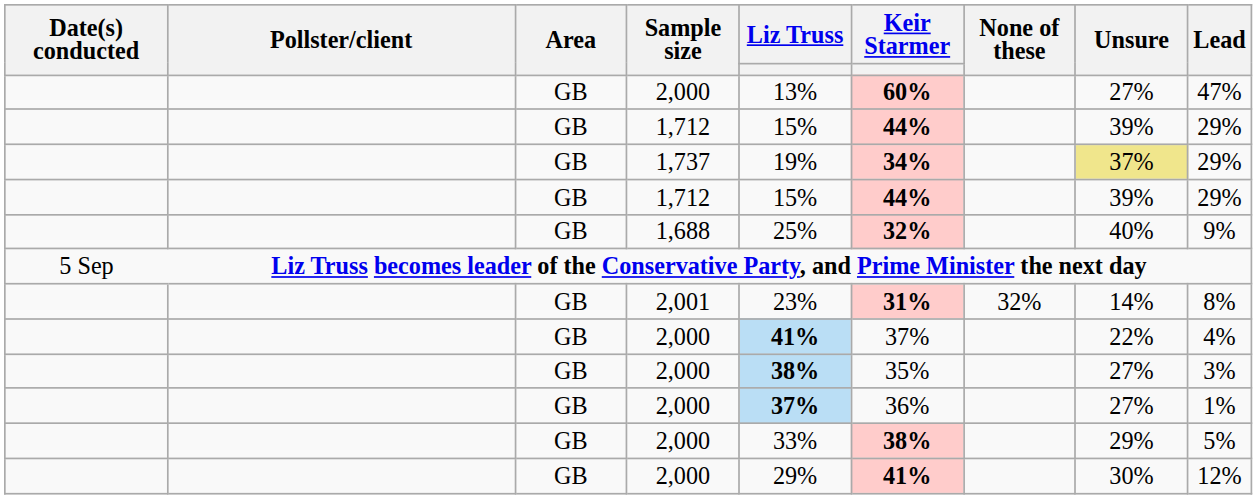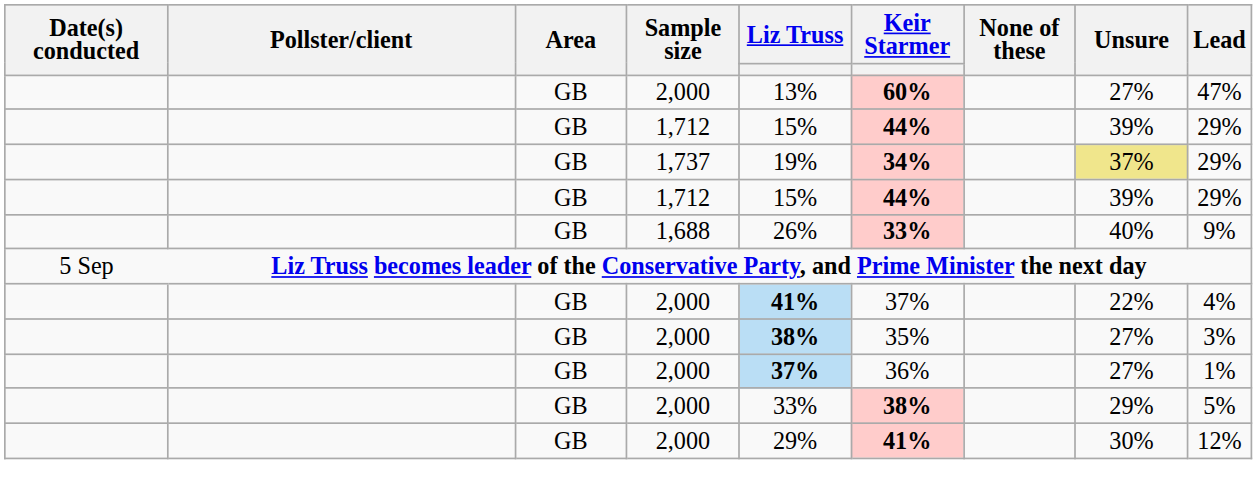1,688 | Liz Truss: 25% -> 26%
1,688 | Keir Starmer: 32% -> 33%
- row: GB | 2,001 | 23% | 31% | 32% | 14% | 8%
